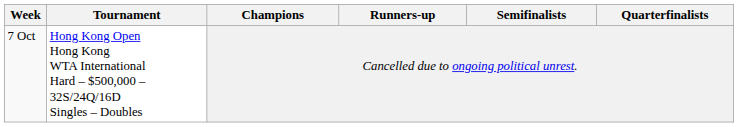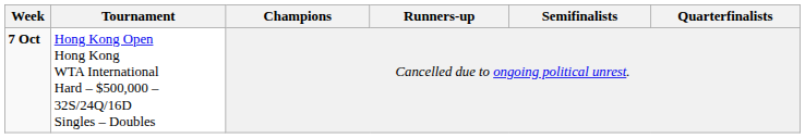7 Oct | Week: normal -> bold
